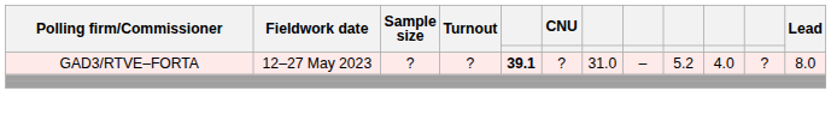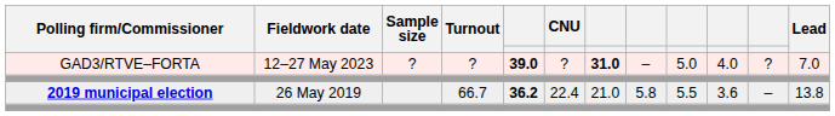GAD3/RTVE–FORTA | column 5: 39.1 -> 39.0
GAD3/RTVE–FORTA | column 7: normal -> bold
GAD3/RTVE–FORTA | column 9: 5.2 -> 5.0
GAD3/RTVE–FORTA | Lead: 8.0 -> 7.0
+ row: 2019 municipal election | 26 May 2019 | 66.7 | 36.2 | 22.4 | 21.0 | 5.8 | 5.5 | 3.6 | – | 13.8
